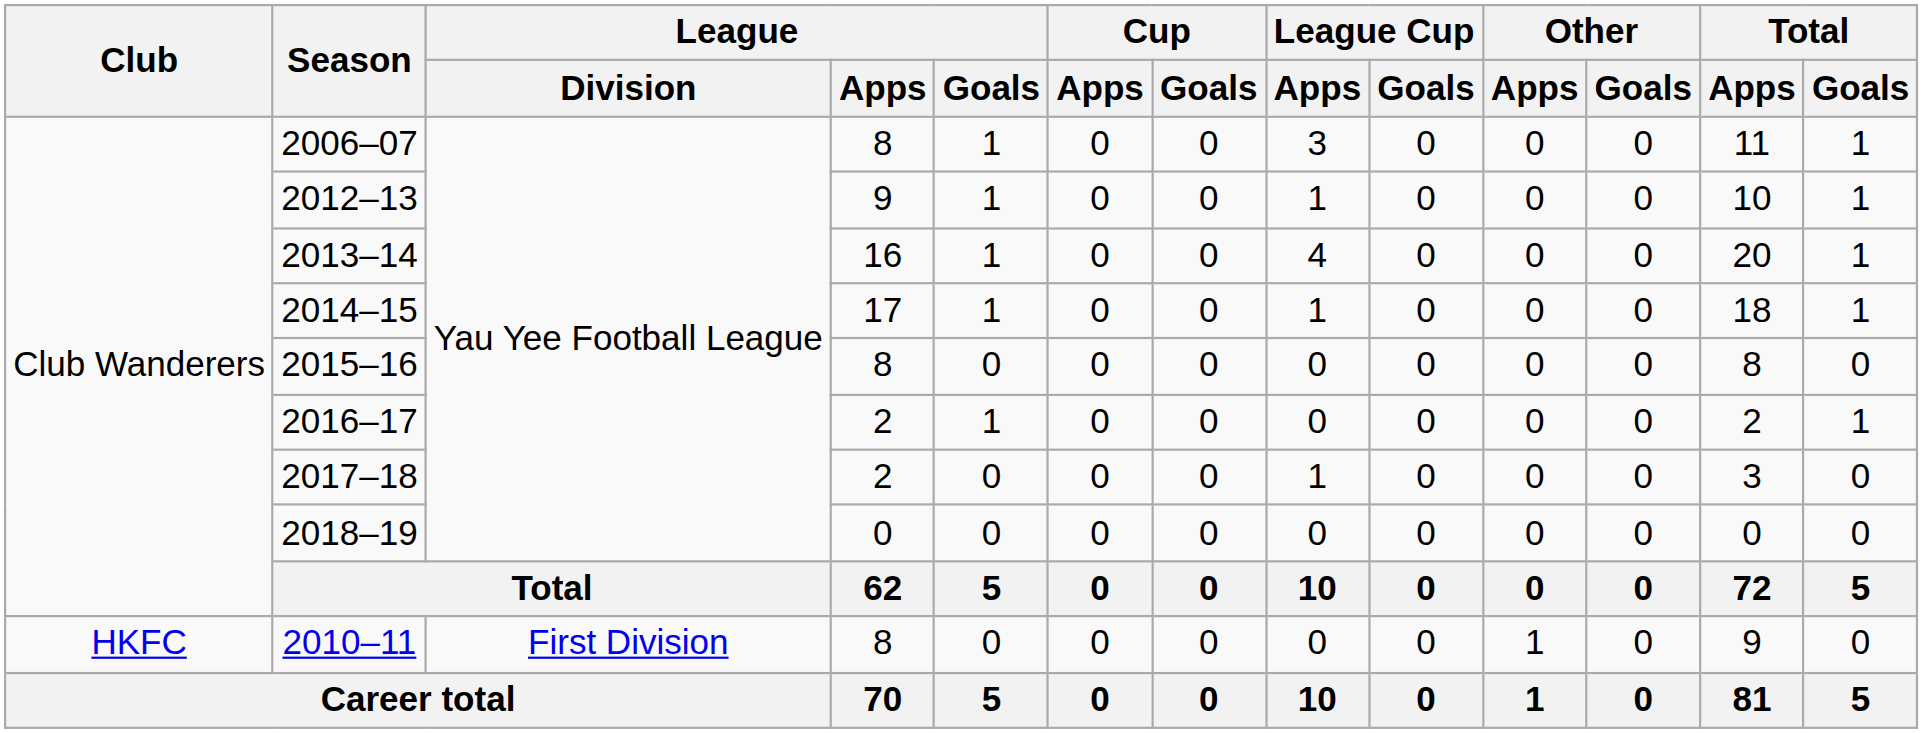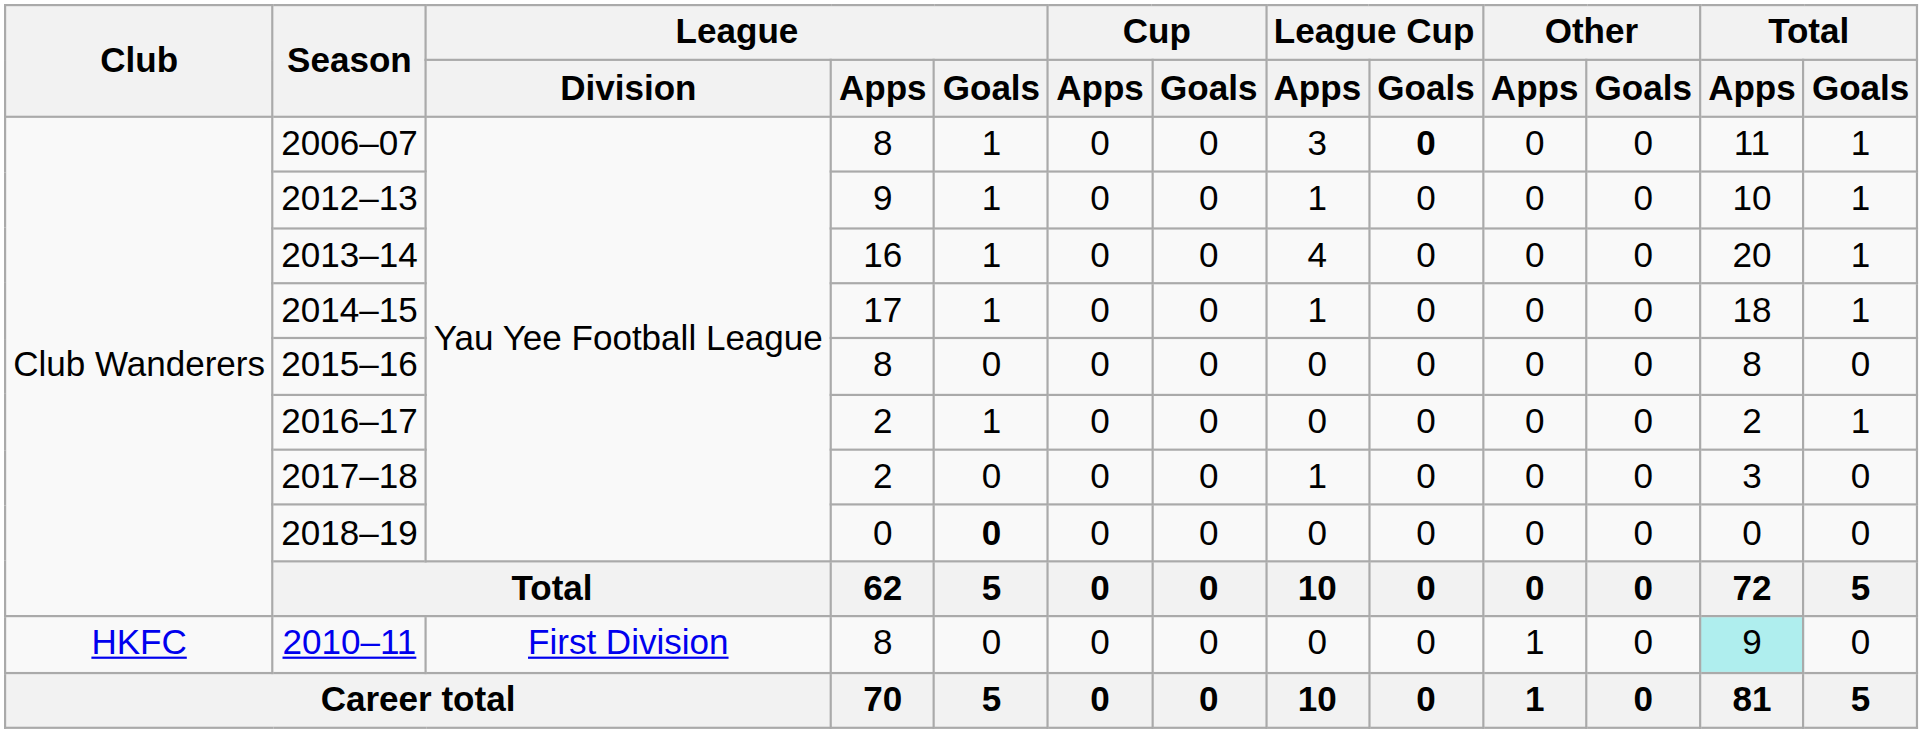2006–07 | League Cup / Goals: normal -> bold
2018–19 | League / Goals: normal -> bold
2010–11 | Total / Apps: no background -> paleturquoise background
